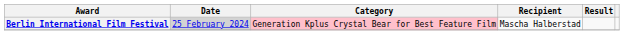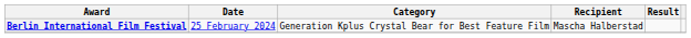Berlin International Film Festival | Date: lightgrey background -> no background
Berlin International Film Festival | Category: pink background -> no background
